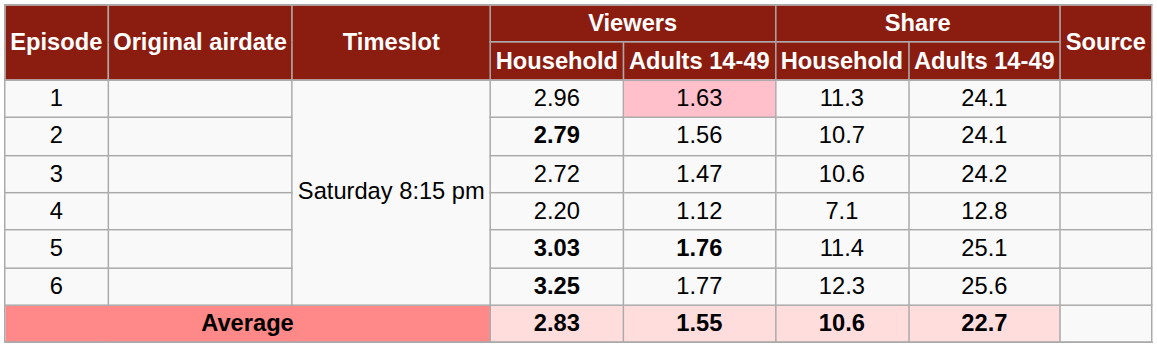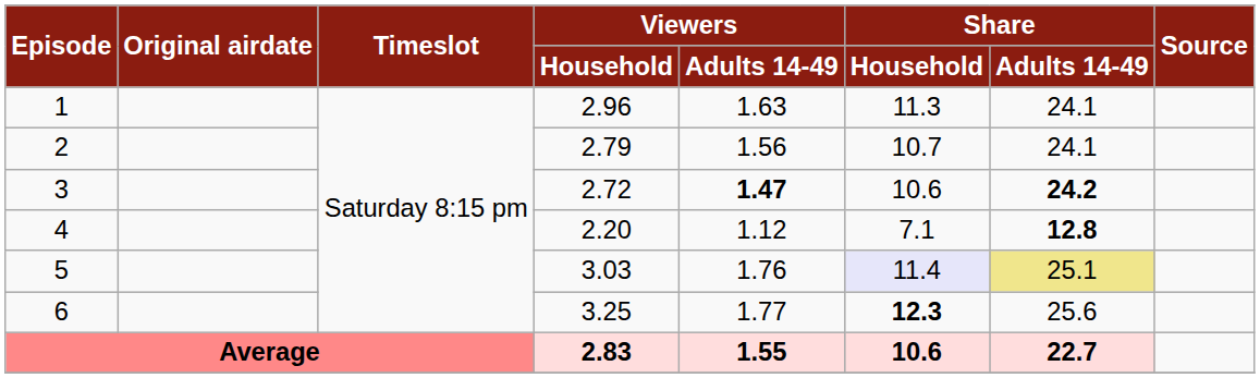1 | Viewers / Adults 14-49: pink background -> no background
2 | Viewers / Household: bold -> normal
3 | Viewers / Adults 14-49: normal -> bold
3 | Share / Adults 14-49: normal -> bold
4 | Share / Adults 14-49: normal -> bold
5 | Viewers / Household: bold -> normal
5 | Viewers / Adults 14-49: bold -> normal
5 | Share / Household: no background -> lavender background
5 | Share / Adults 14-49: no background -> khaki background
6 | Viewers / Household: bold -> normal
6 | Share / Household: normal -> bold
